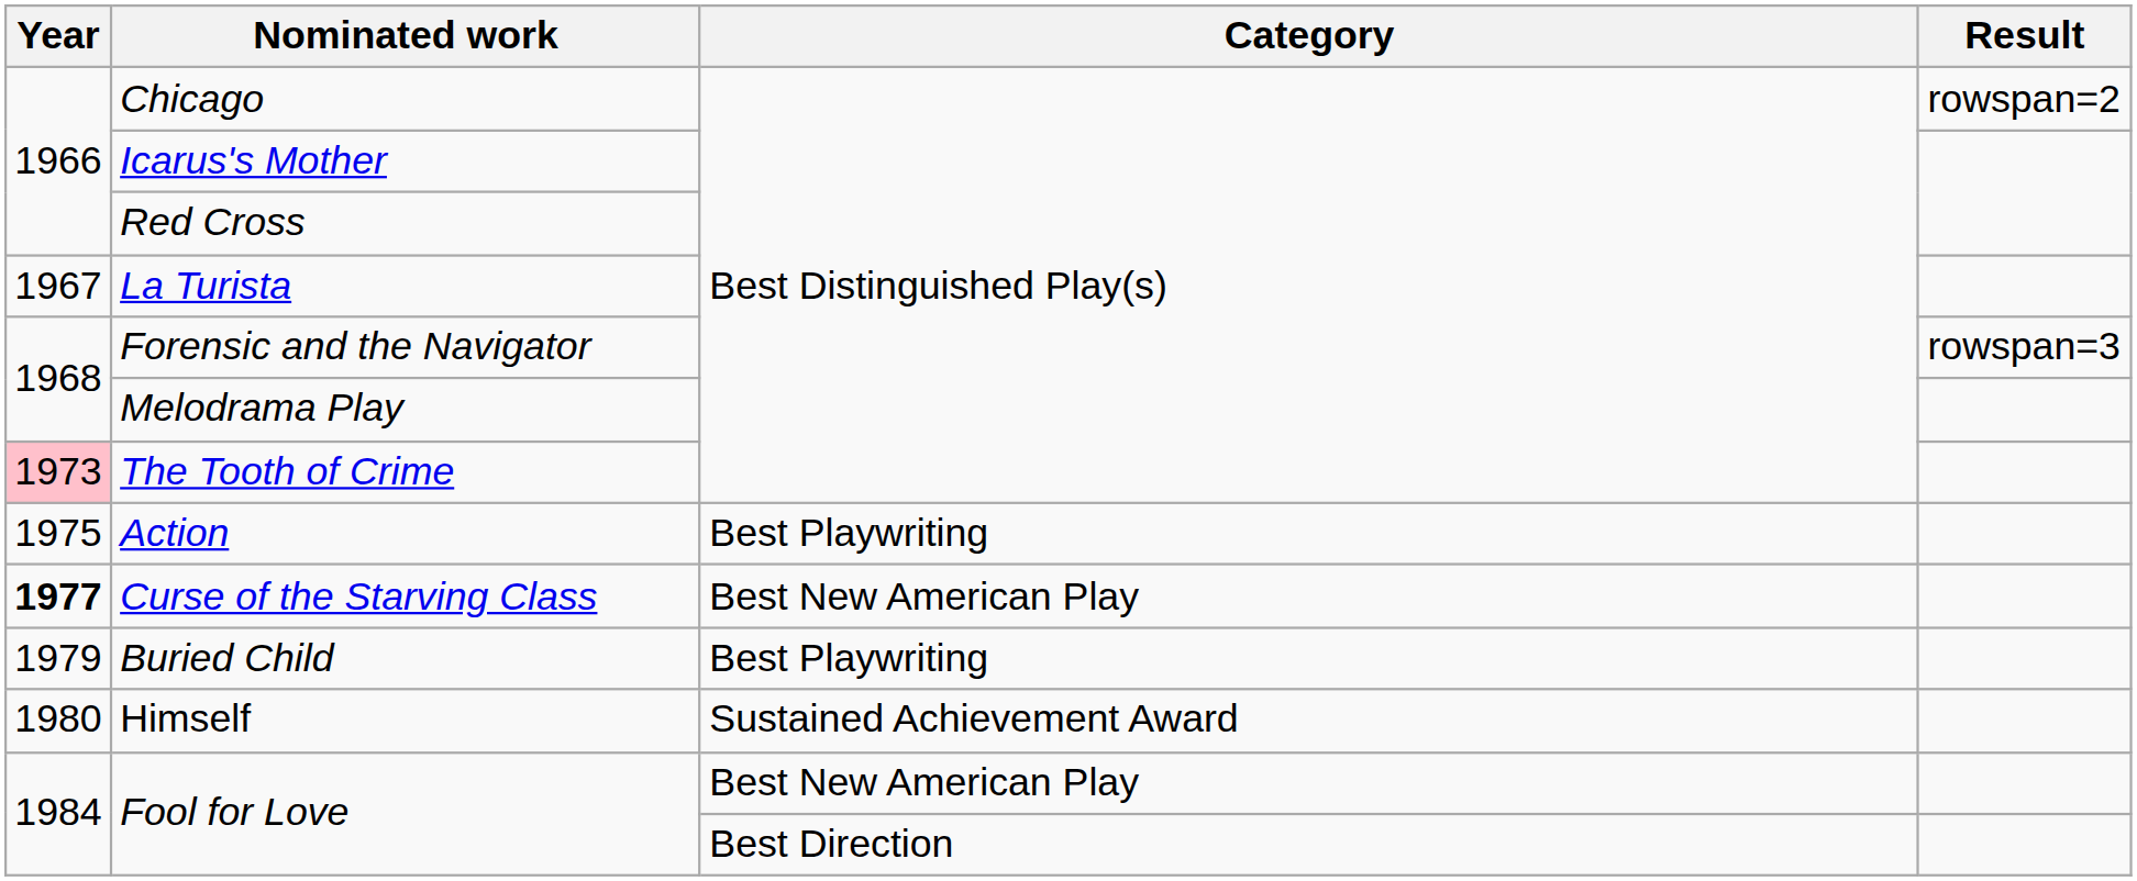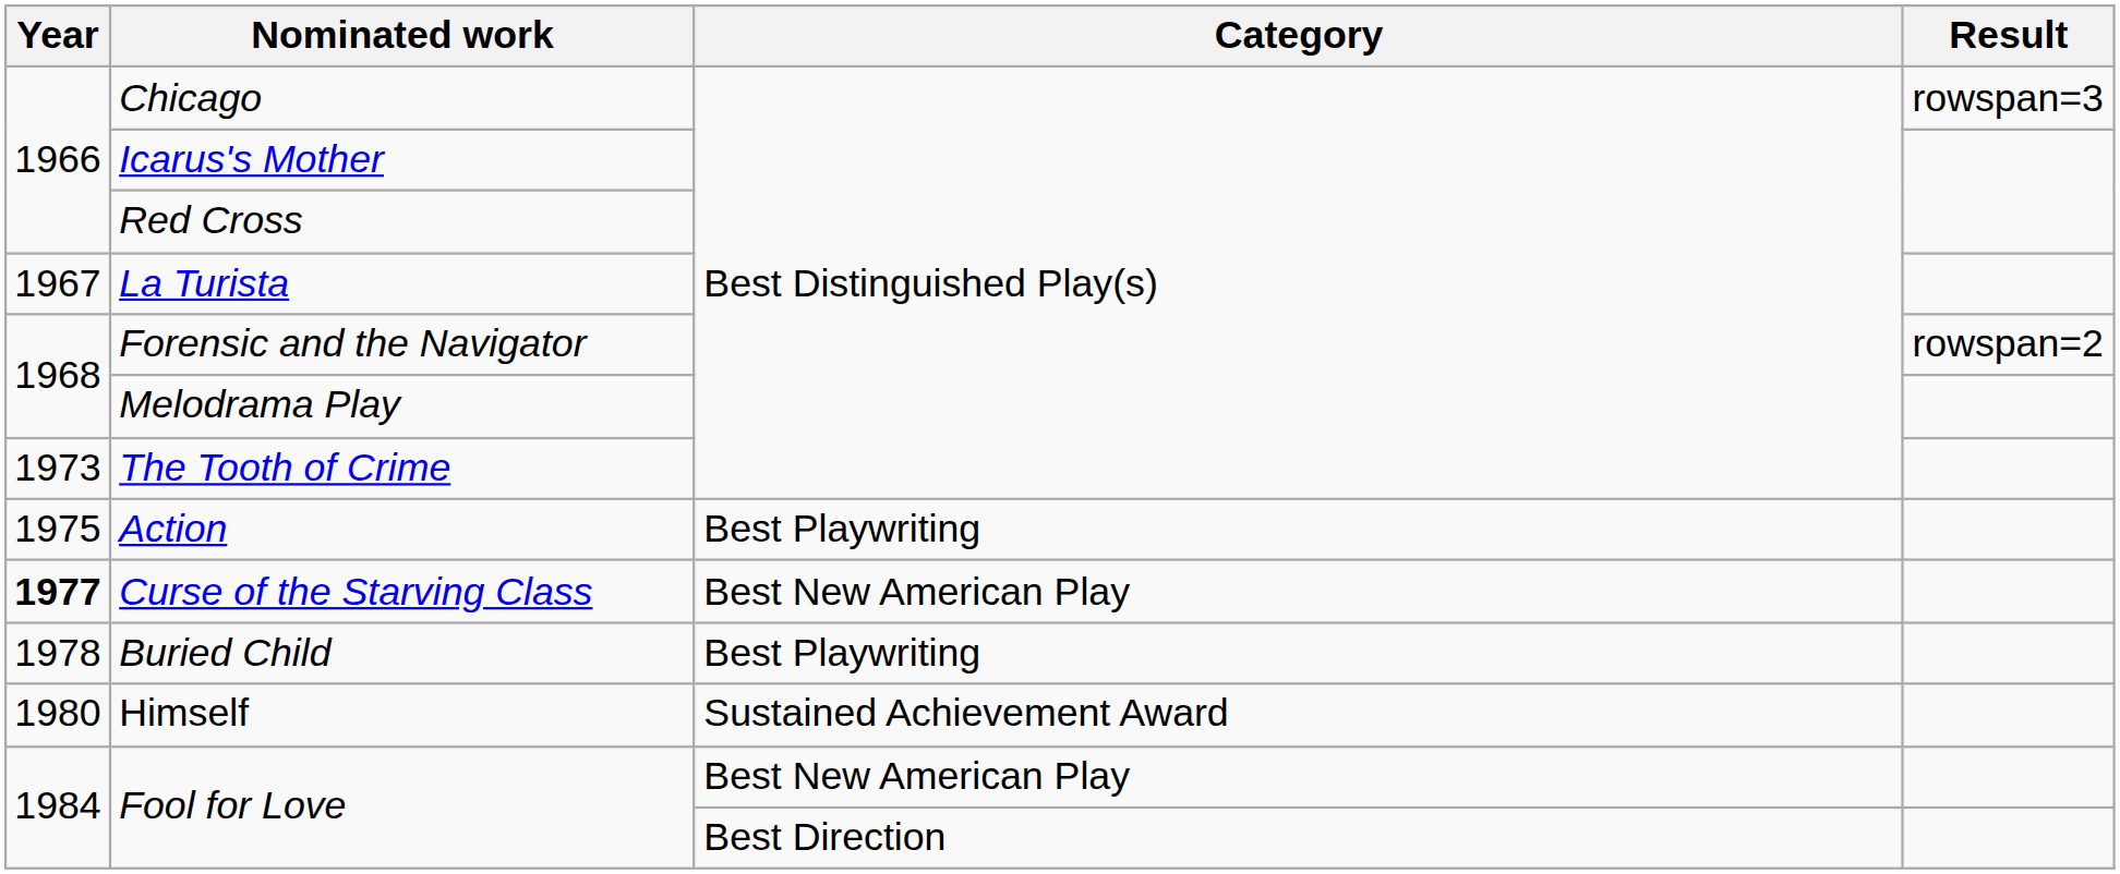Chicago | Result: rowspan=2 -> rowspan=3
Forensic and the Navigator | Result: rowspan=3 -> rowspan=2
The Tooth of Crime | Year: pink background -> no background
Buried Child | Year: 1979 -> 1978
